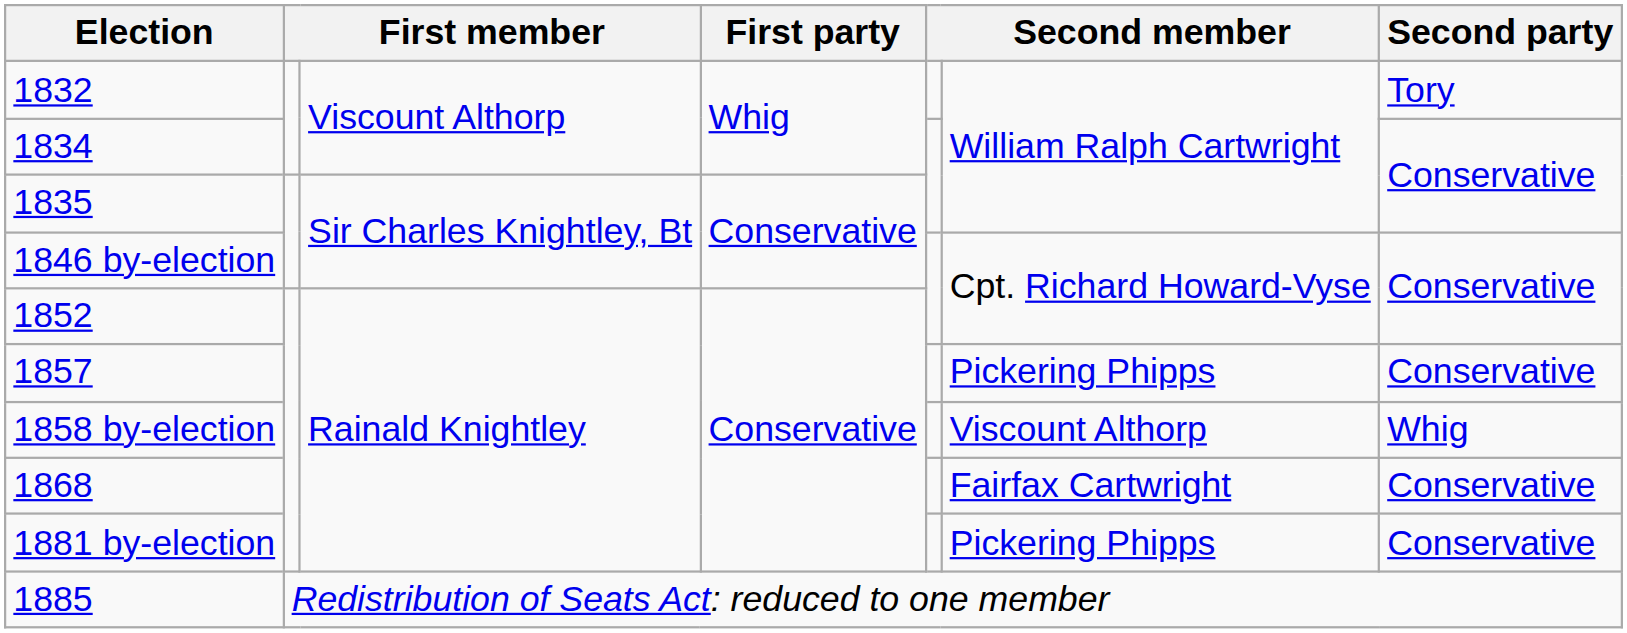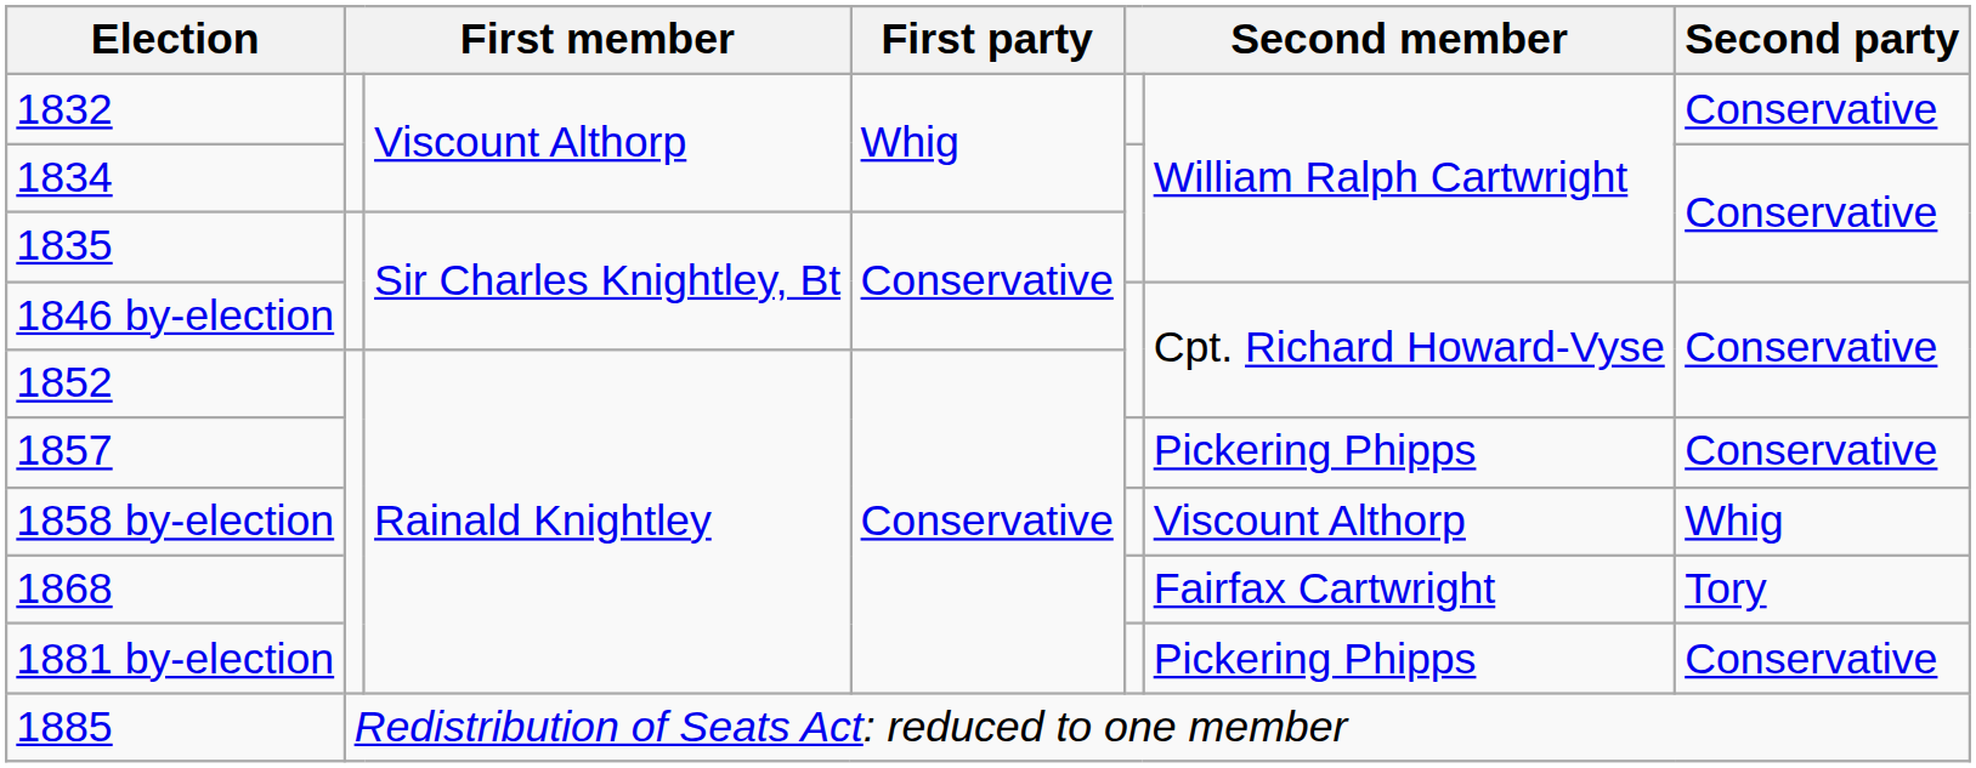1832 | Second party: Tory -> Conservative
1868 | Second party: Conservative -> Tory
